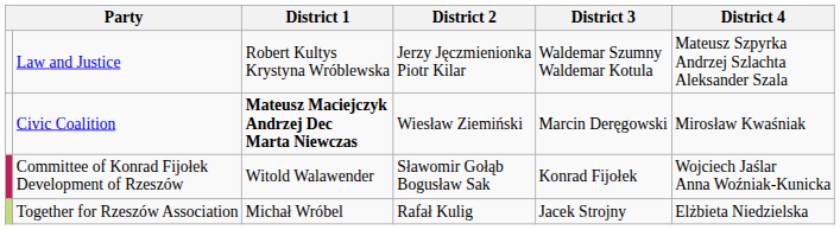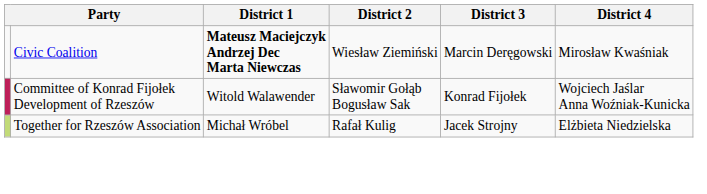- row: Law and Justice | Robert Kultys Krystyna Wróblewska | Jerzy Jęczmienionka Piotr Kilar | Waldemar Szumny Waldemar Kotula | Mateusz Szpyrka Andrzej Szlachta Aleksander Szala
